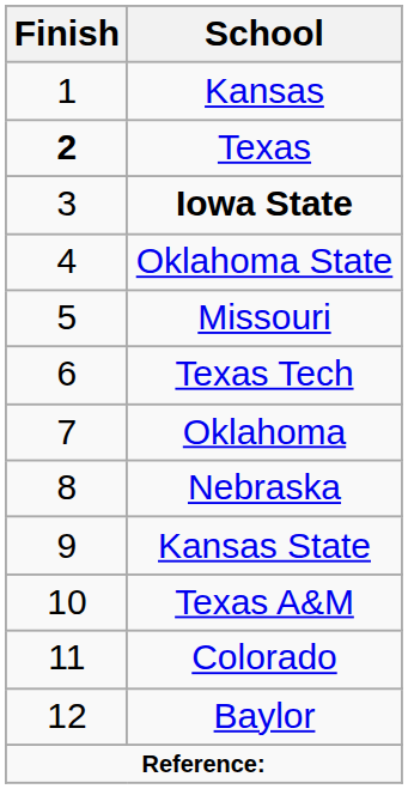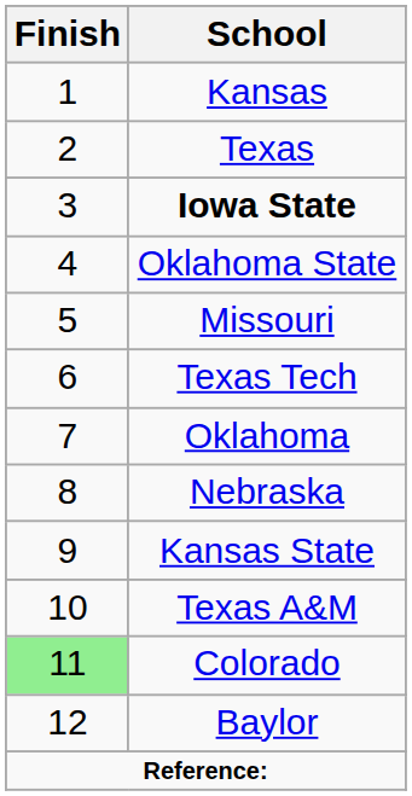Texas | Finish: bold -> normal
Colorado | Finish: no background -> lightgreen background
